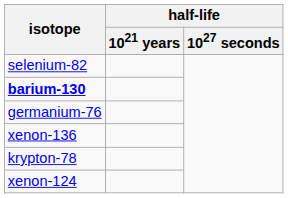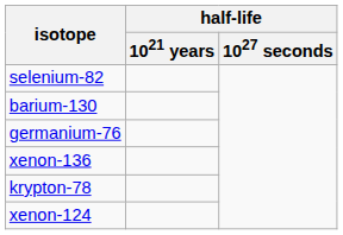barium-130 | isotope: bold -> normal
